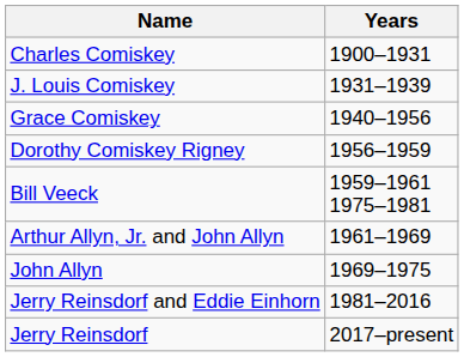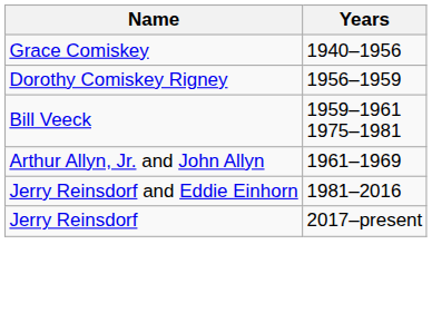- row: Charles Comiskey | 1900–1931
- row: J. Louis Comiskey | 1931–1939
- row: John Allyn | 1969–1975
